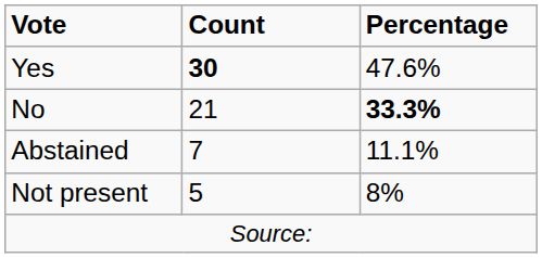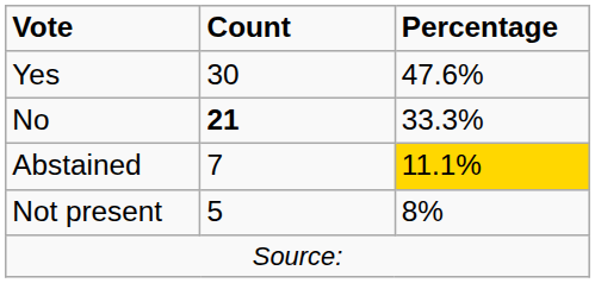Yes | Count: bold -> normal
No | Count: normal -> bold
No | Percentage: bold -> normal
Abstained | Percentage: no background -> gold background
